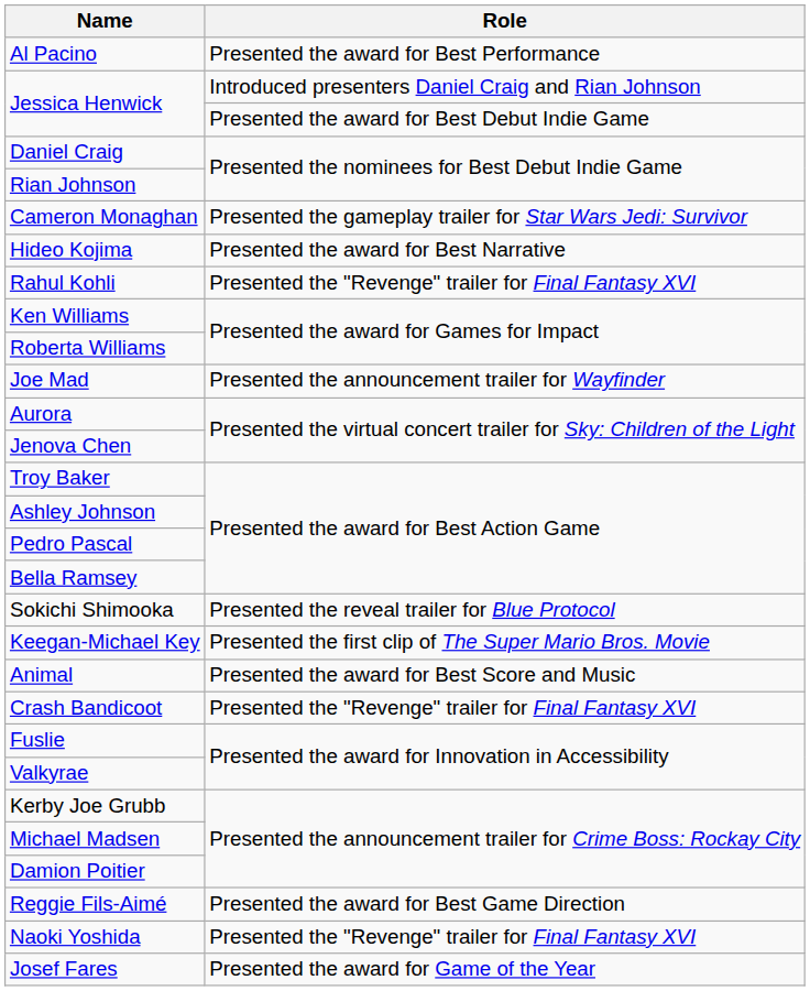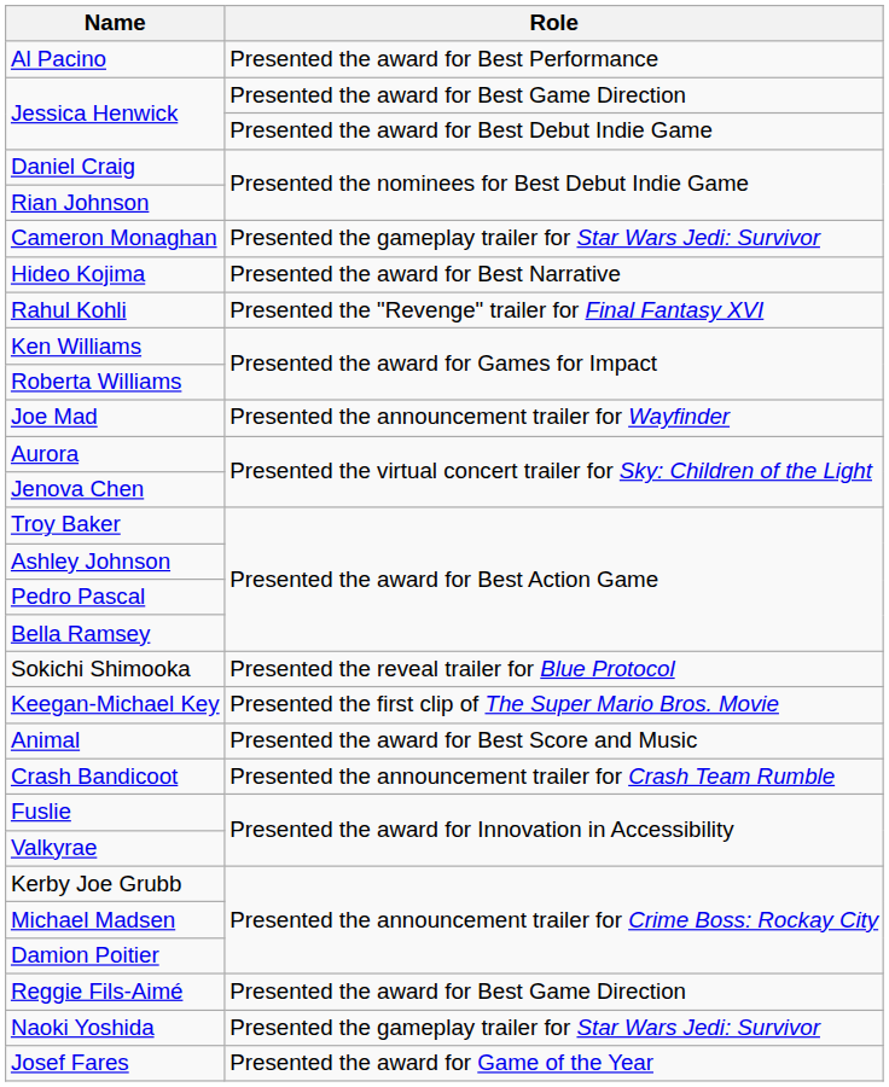row 3 | Role: Introduced presenters Daniel Craig and Rian Johnson -> Presented the award for Best Game Direction
row 22 | Role: Presented the "Revenge" trailer for Final Fantasy XVI -> Presented the announcement trailer for Crash Team Rumble
row 29 | Role: Presented the "Revenge" trailer for Final Fantasy XVI -> Presented the gameplay trailer for Star Wars Jedi: Survivor
